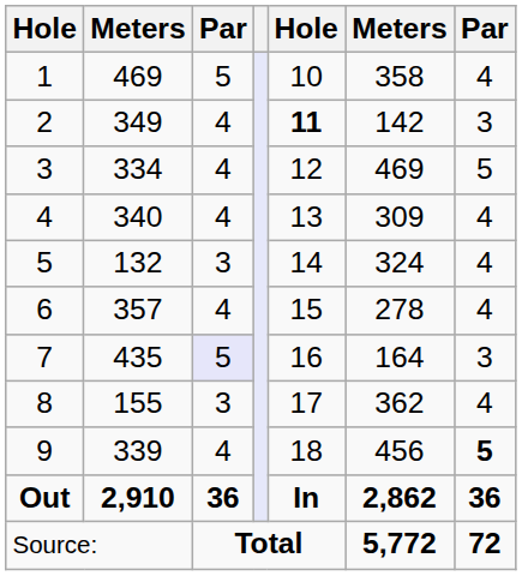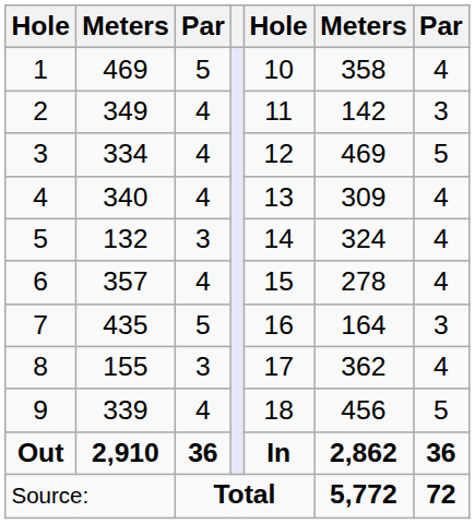2 | column 5: bold -> normal
7 | column 3: lavender background -> no background
9 | column 7: bold -> normal
